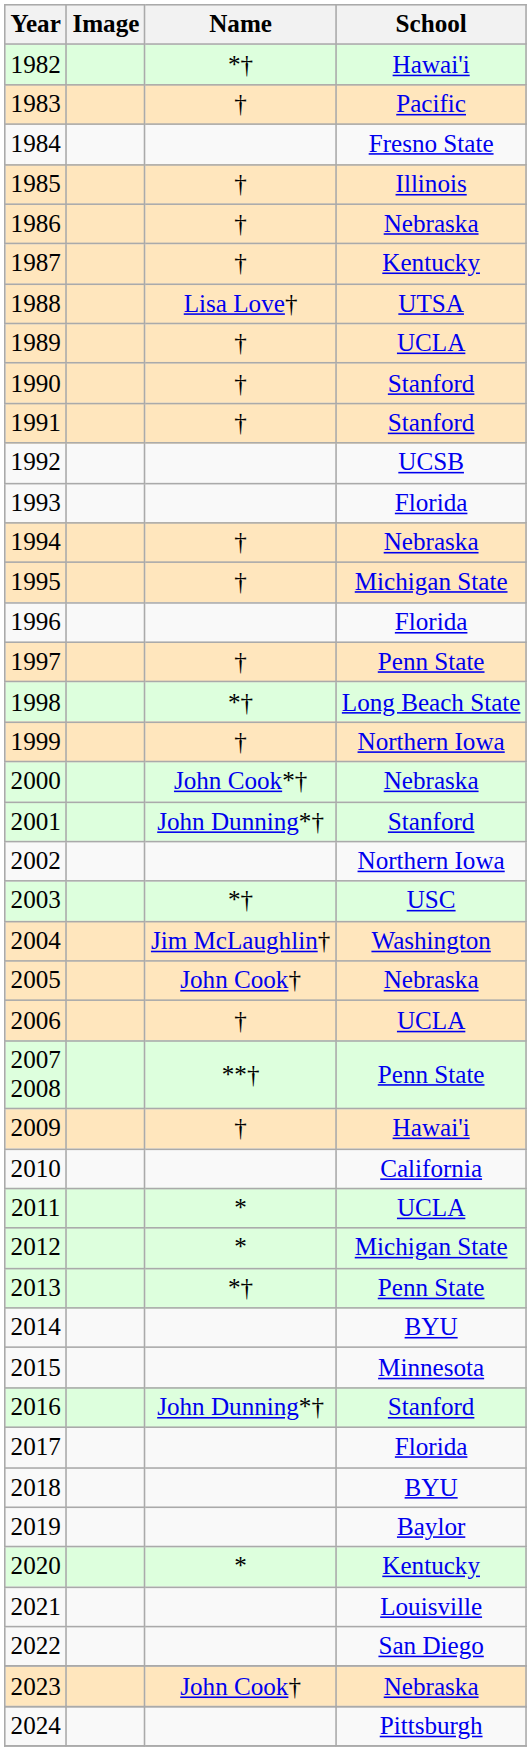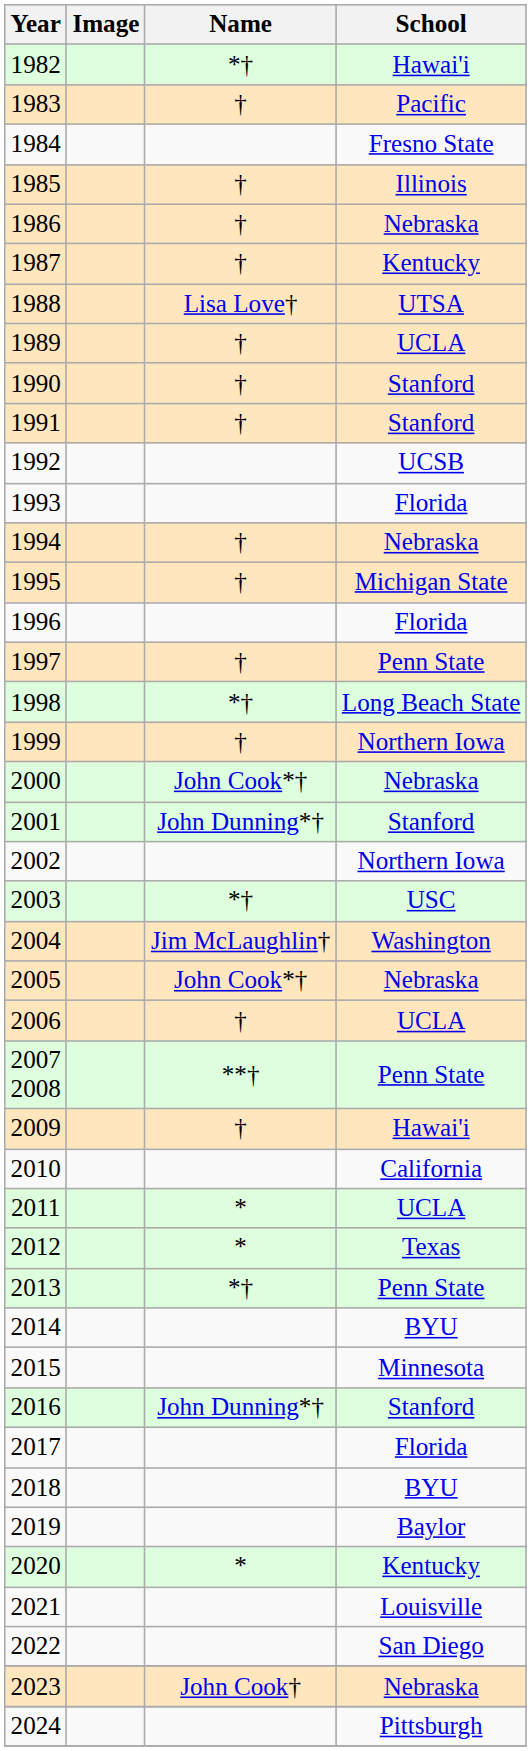2005 | Name: John Cook† -> John Cook*†
2012 | School: Michigan State -> Texas
